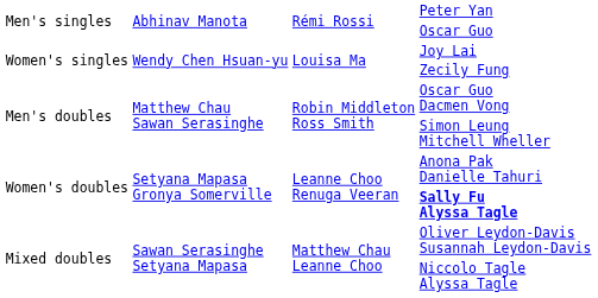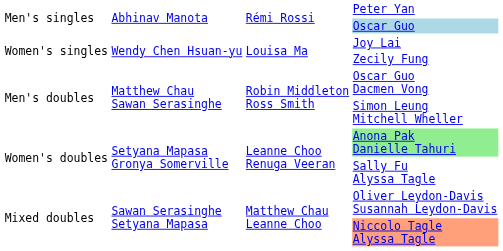Oscar Guo | column 4: no background -> lightblue background
Anona Pak Danielle Tahuri | column 4: no background -> lightgreen background
Sally Fu Alyssa Tagle | column 4: bold -> normal
Niccolo Tagle Alyssa Tagle | column 4: no background -> lightsalmon background
